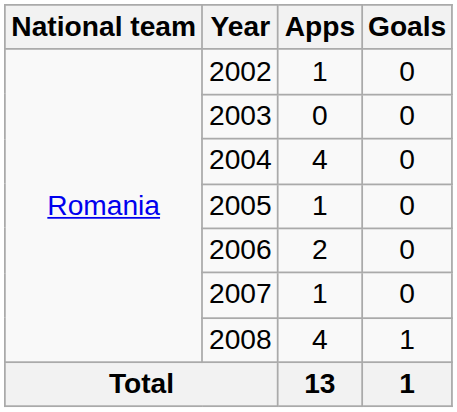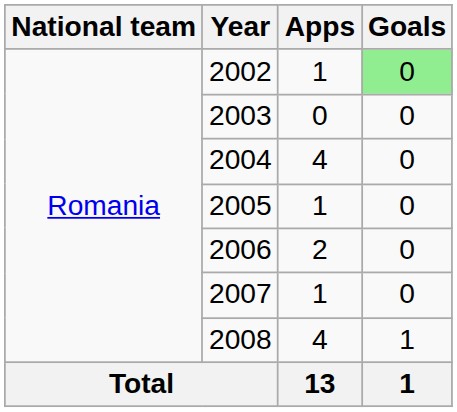2002 | Goals: no background -> lightgreen background
